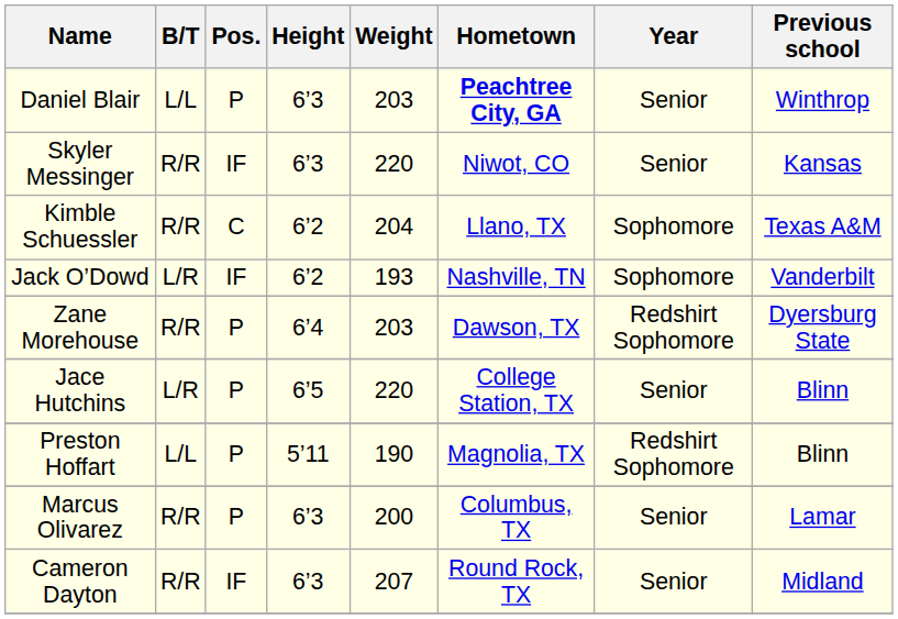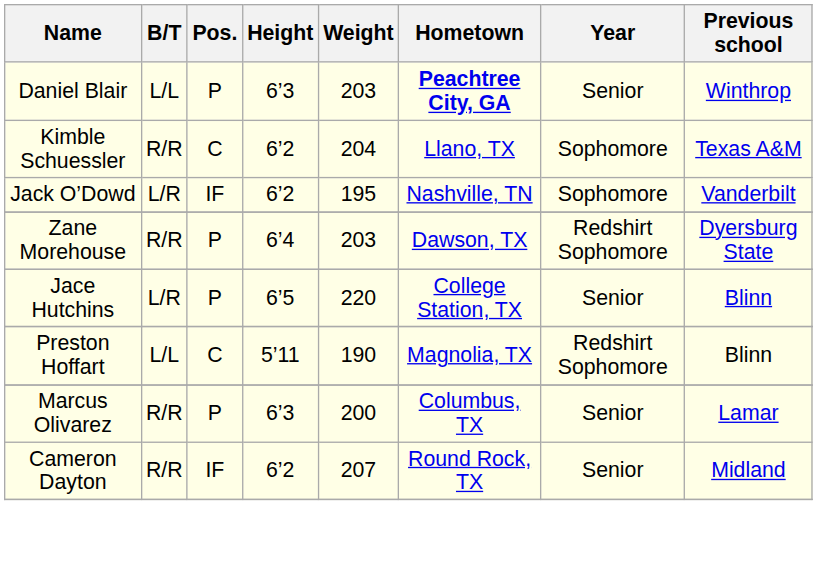- row: Skyler Messinger | R/R | IF | 6’3 | 220 | Niwot, CO | Senior | Kansas
Jack O’Dowd | Weight: 193 -> 195
Preston Hoffart | Pos.: P -> C
Cameron Dayton | Height: 6’3 -> 6’2
